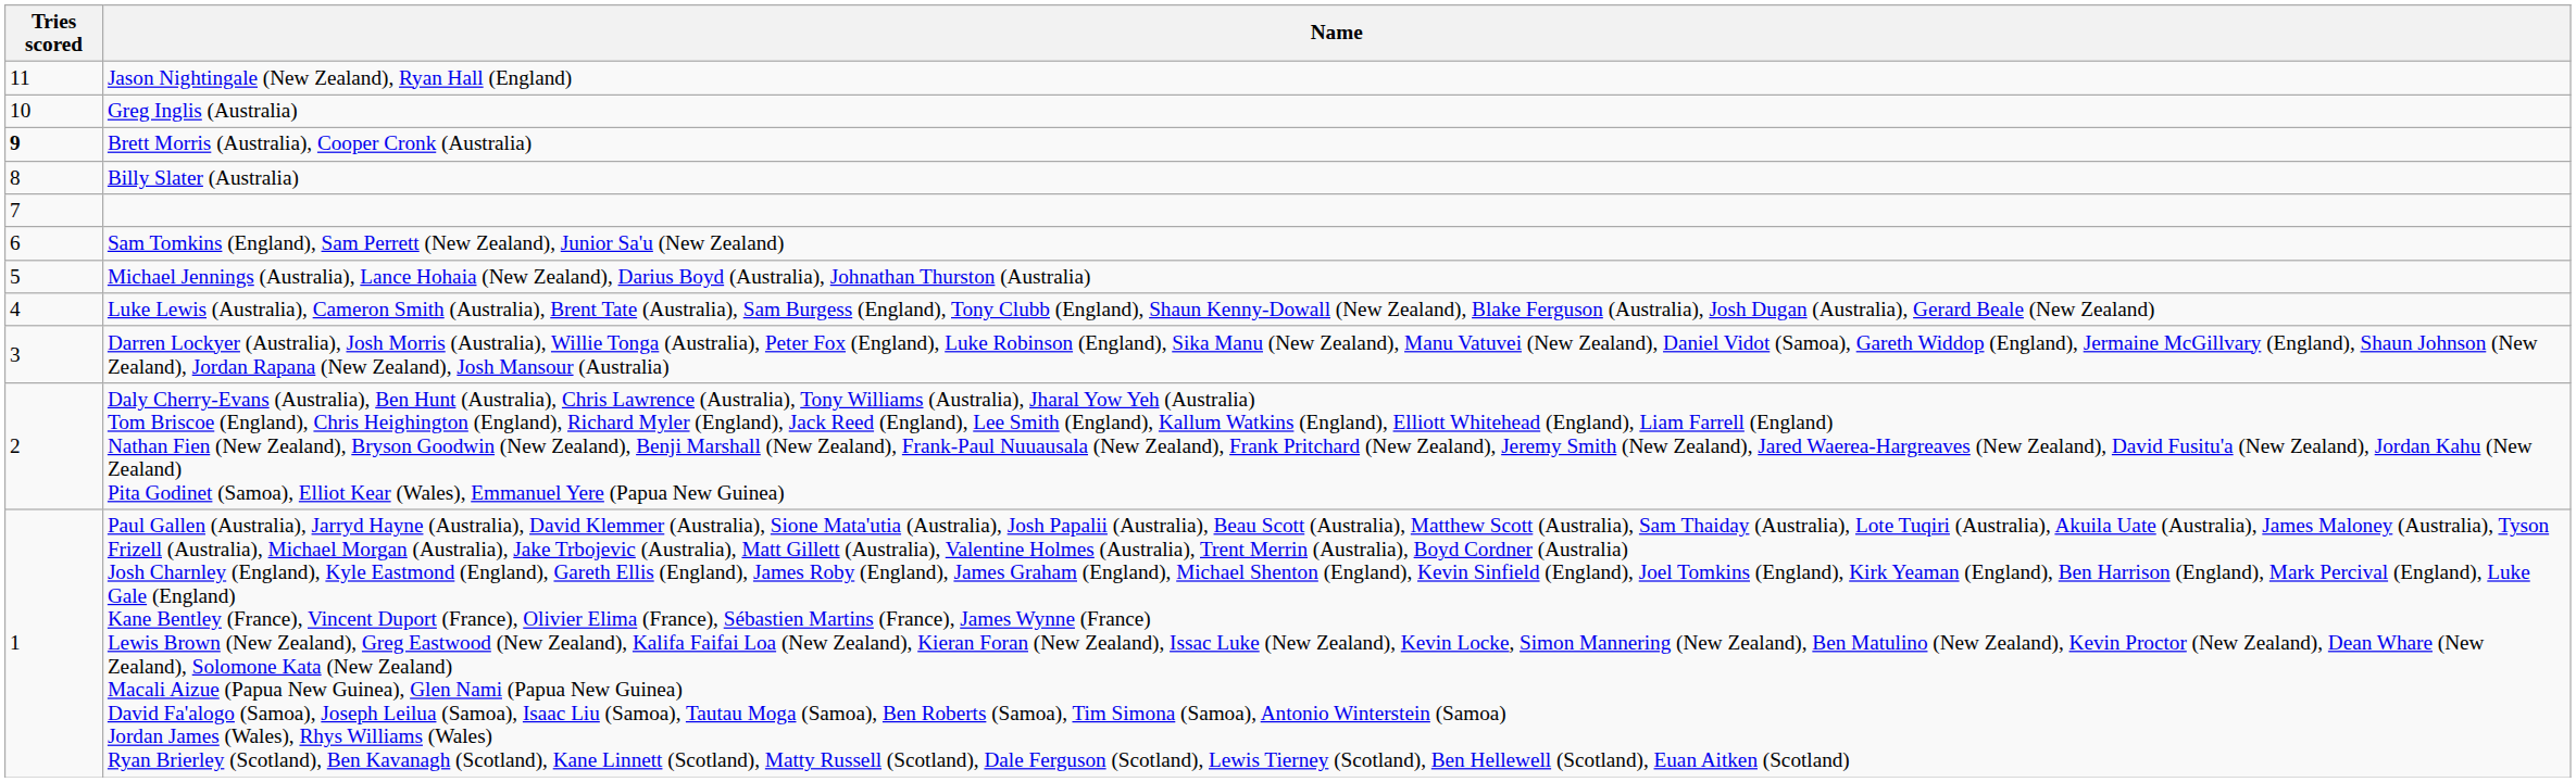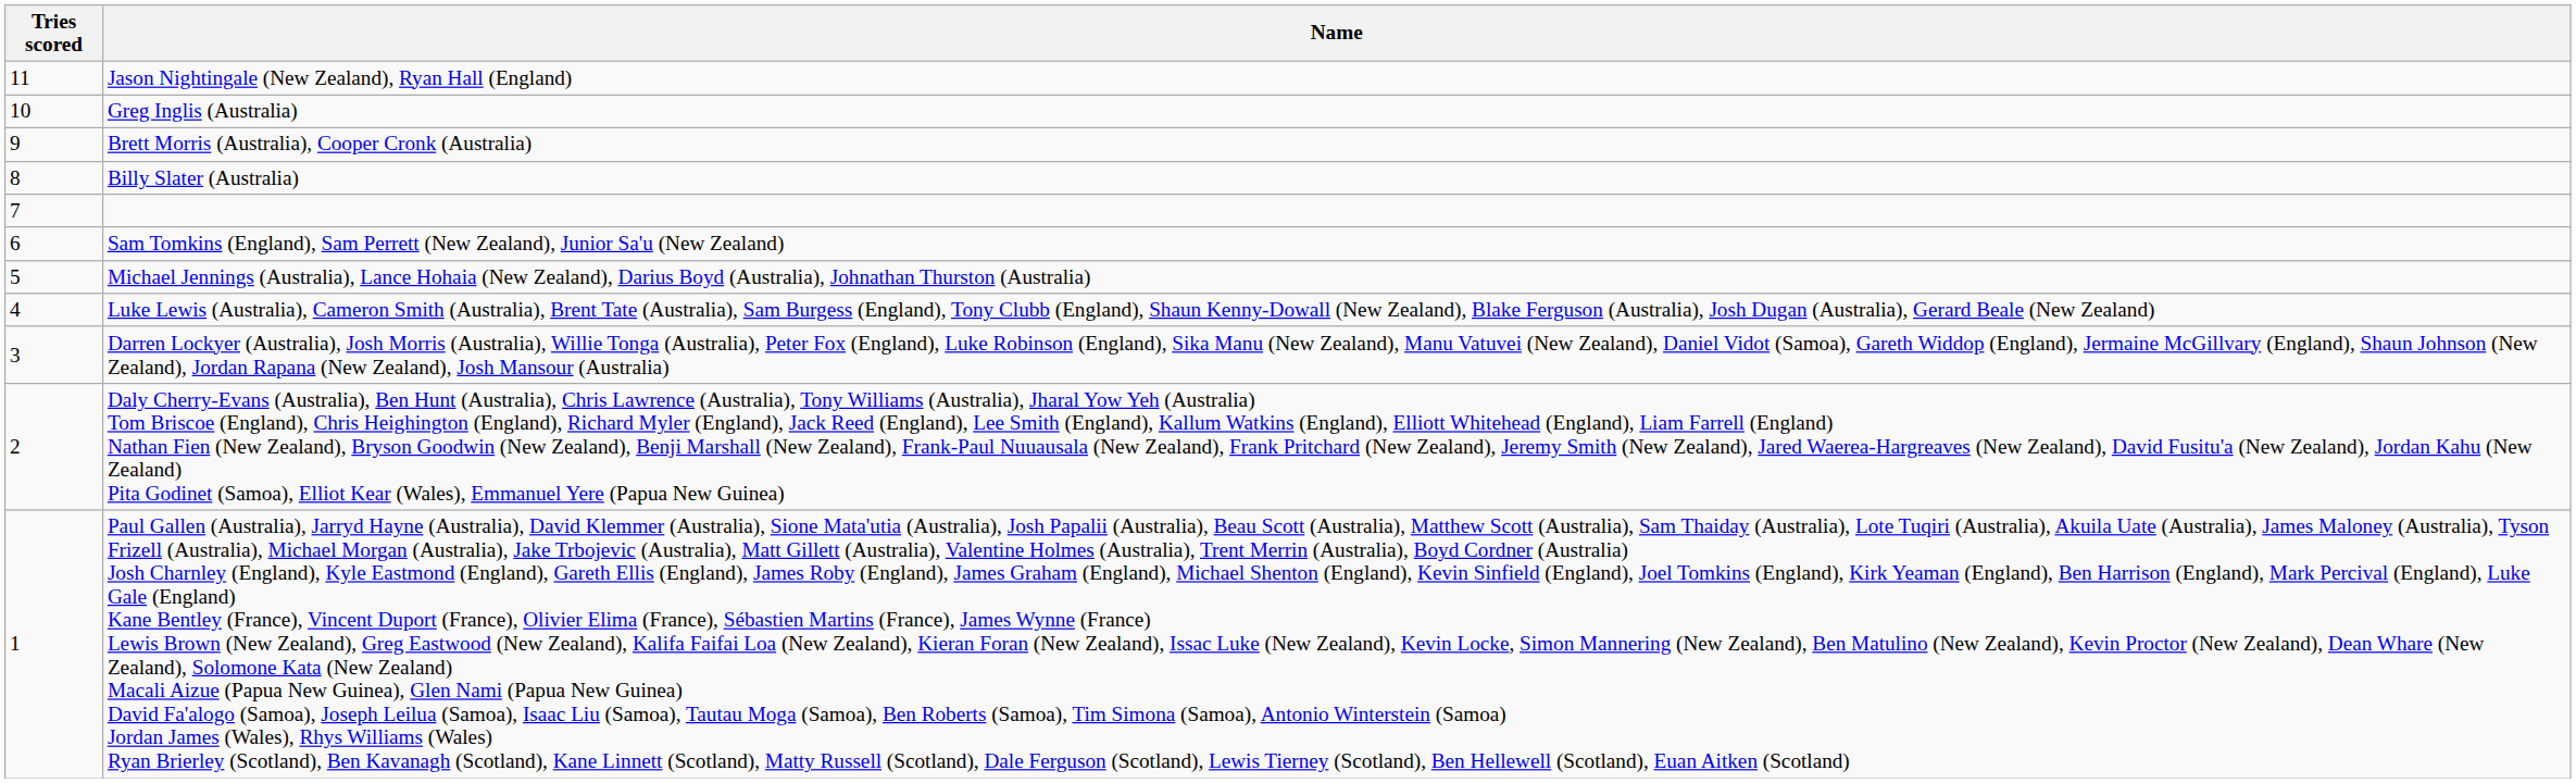Brett Morris (Australia), Cooper Cronk (Australia) | Tries scored: bold -> normal
